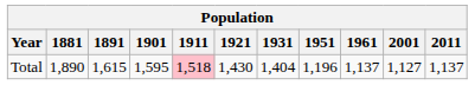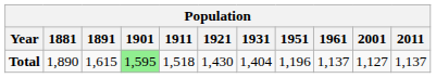row 3 | Year: normal -> bold
row 3 | 1901: no background -> lightgreen background
row 3 | 1911: pink background -> no background
